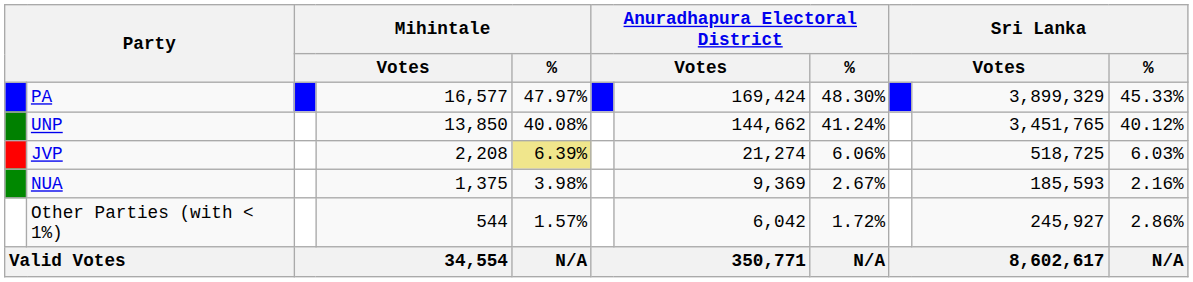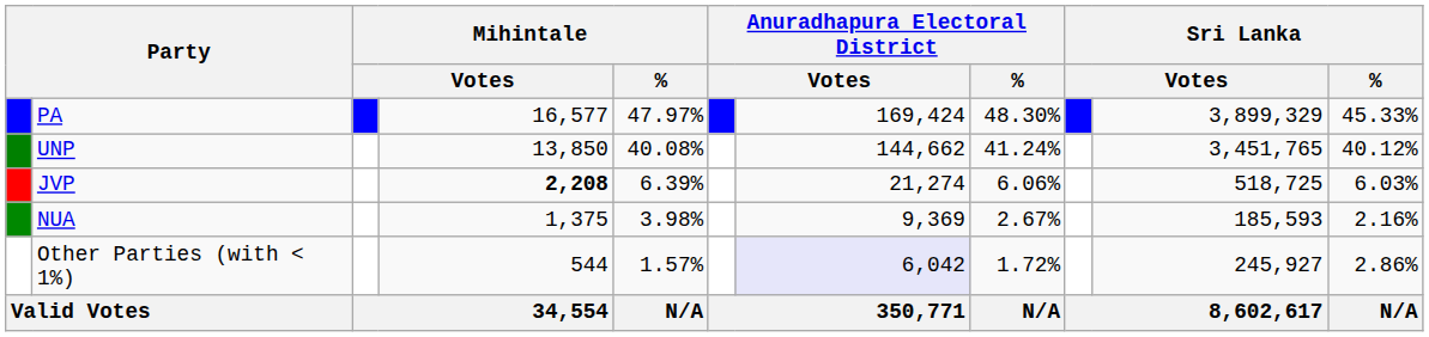JVP | column 4: normal -> bold
JVP | Mihintale / %: khaki background -> no background
Other Parties (with < 1%) | column 7: no background -> lavender background
